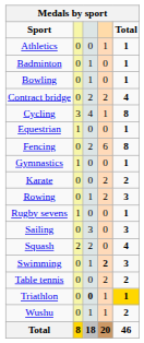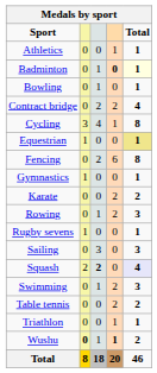Badminton | column 4: normal -> bold
Badminton | Total: no background -> lightyellow background
Equestrian | Total: no background -> khaki background
Squash | column 3: normal -> bold
Squash | Total: no background -> lavender background
Swimming | column 4: bold -> normal
Triathlon | column 3: bold -> normal
Triathlon | Total: gold background -> no background
Wushu | column 2: normal -> bold
Wushu | column 4: normal -> bold
